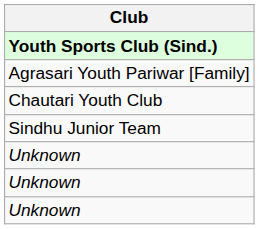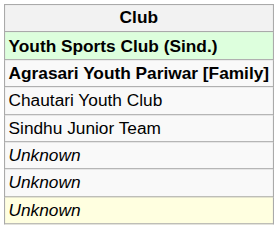row 3 | column 1: normal -> bold
row 8 | column 1: no background -> lightyellow background
